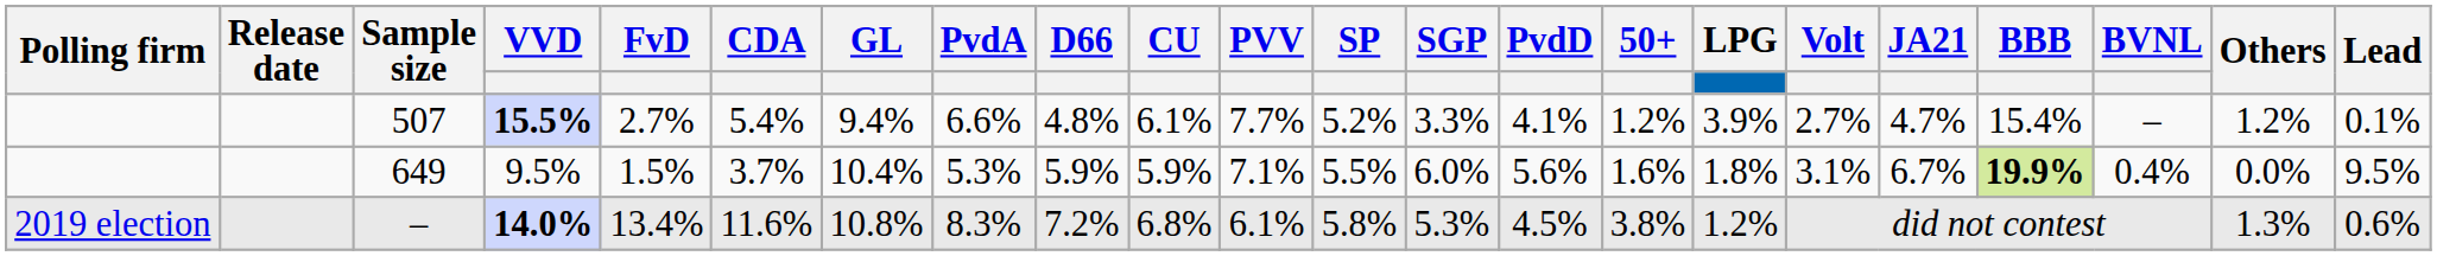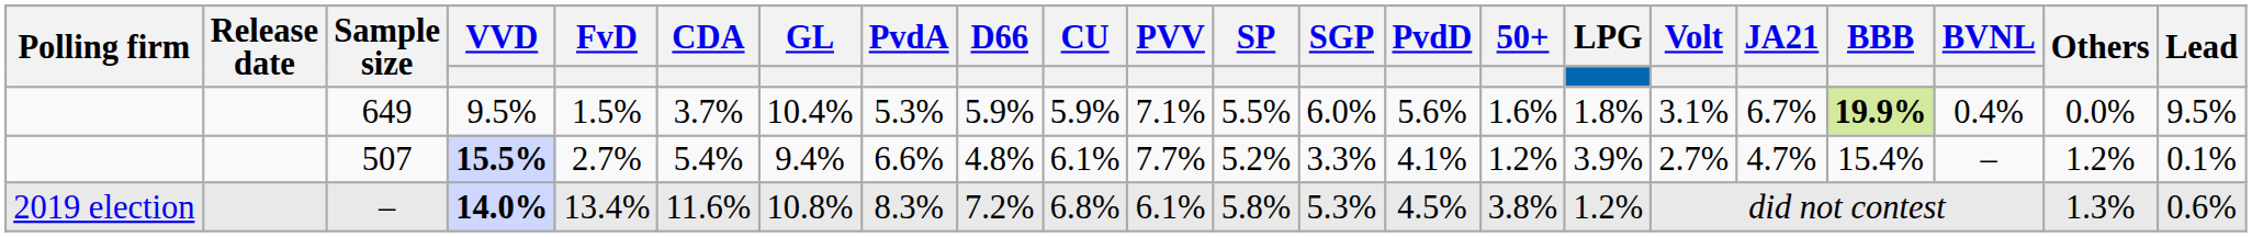rows swapped: 649 <-> 507
